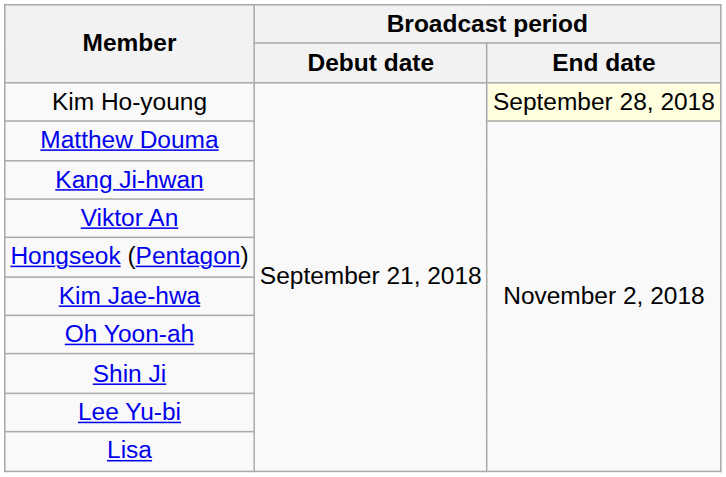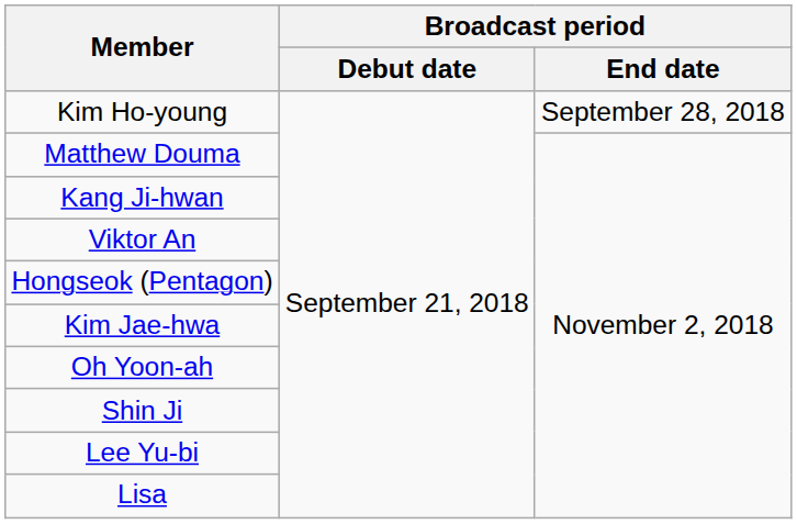Kim Ho-young | Broadcast period / End date: lightyellow background -> no background
